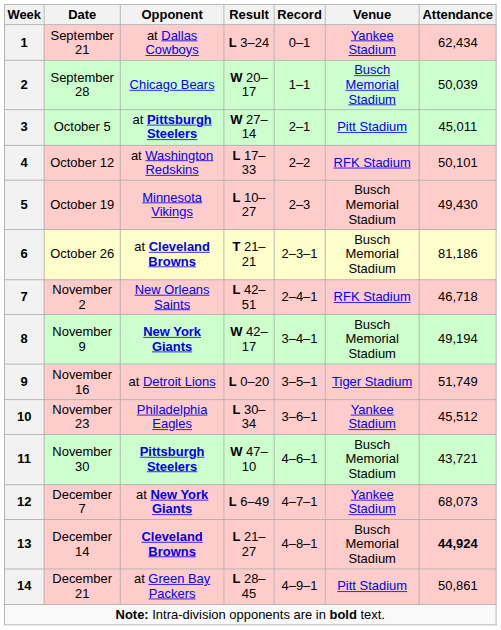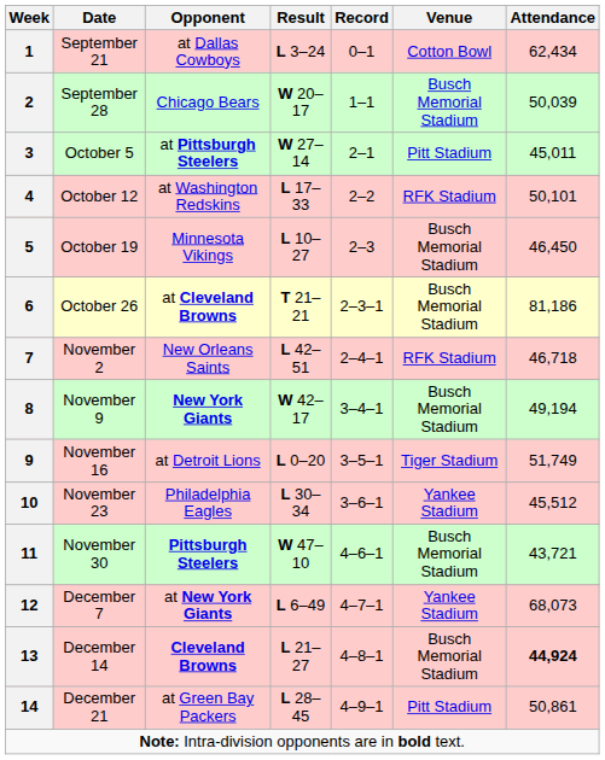1 | Venue: Yankee Stadium -> Cotton Bowl
5 | Attendance: 49,430 -> 46,450
